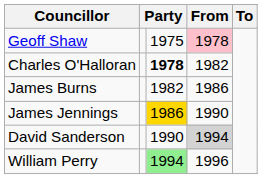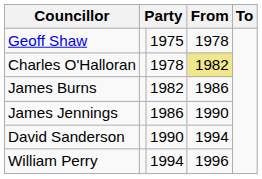Geoff Shaw | From: pink background -> no background
Charles O'Halloran | column 3: bold -> normal
Charles O'Halloran | From: no background -> khaki background
James Jennings | column 3: gold background -> no background
David Sanderson | From: lightgrey background -> no background
William Perry | column 3: lightgreen background -> no background
